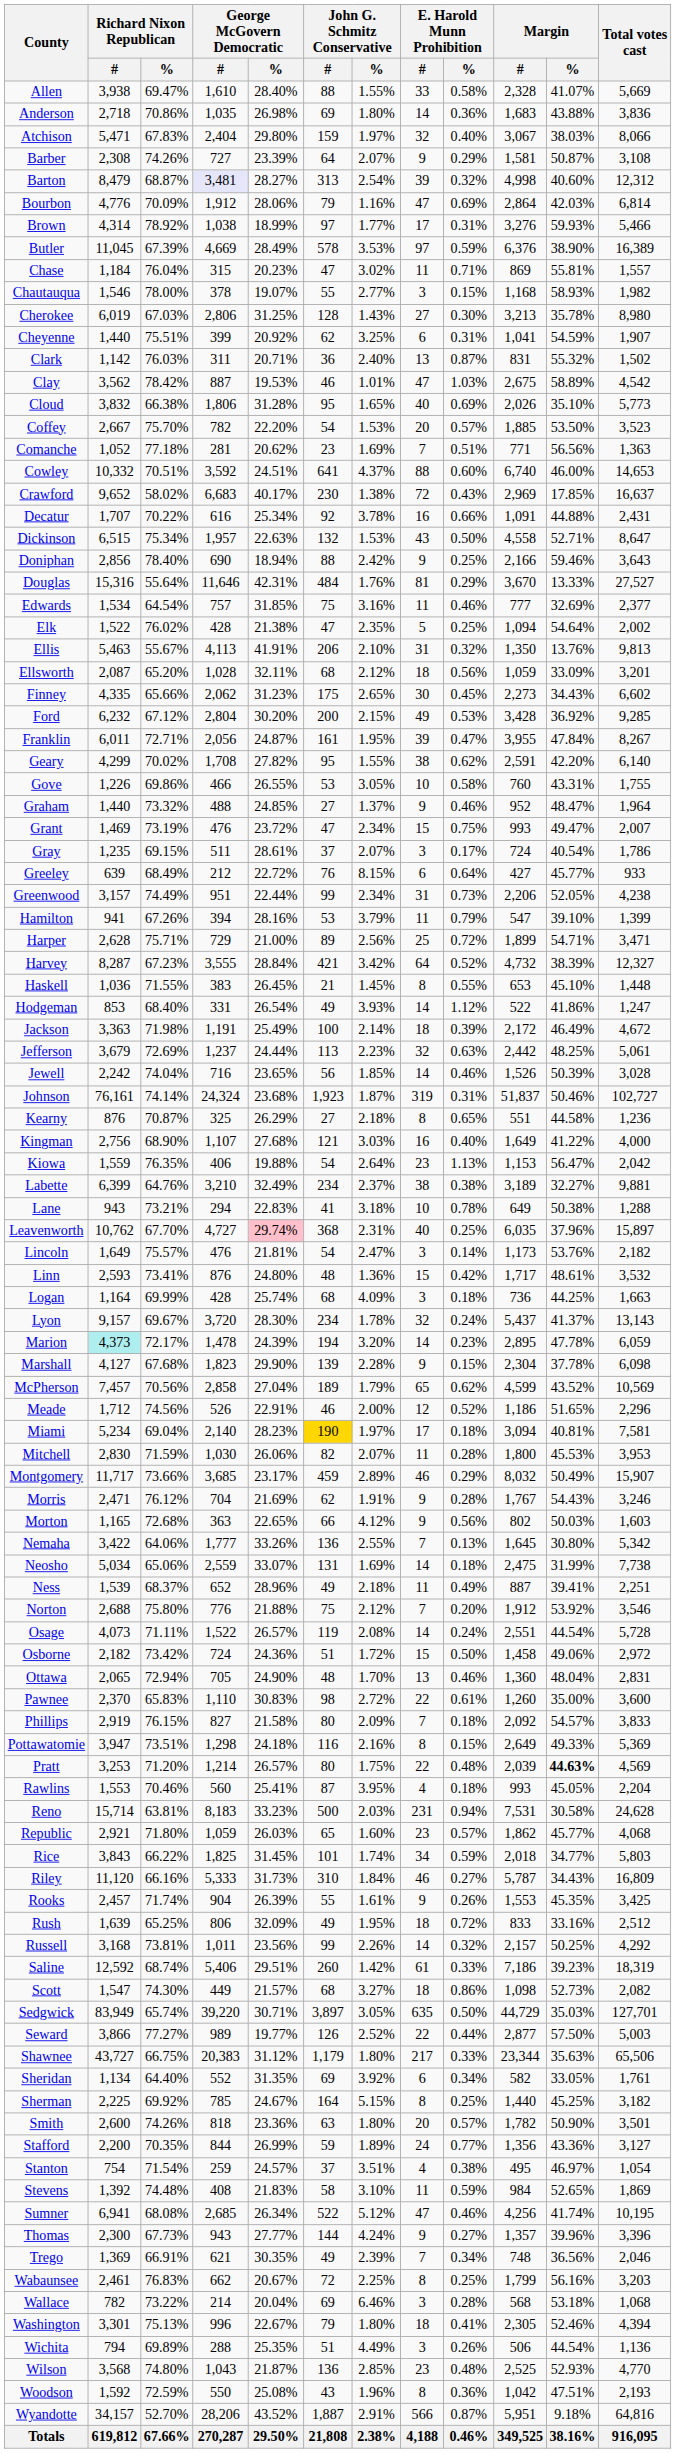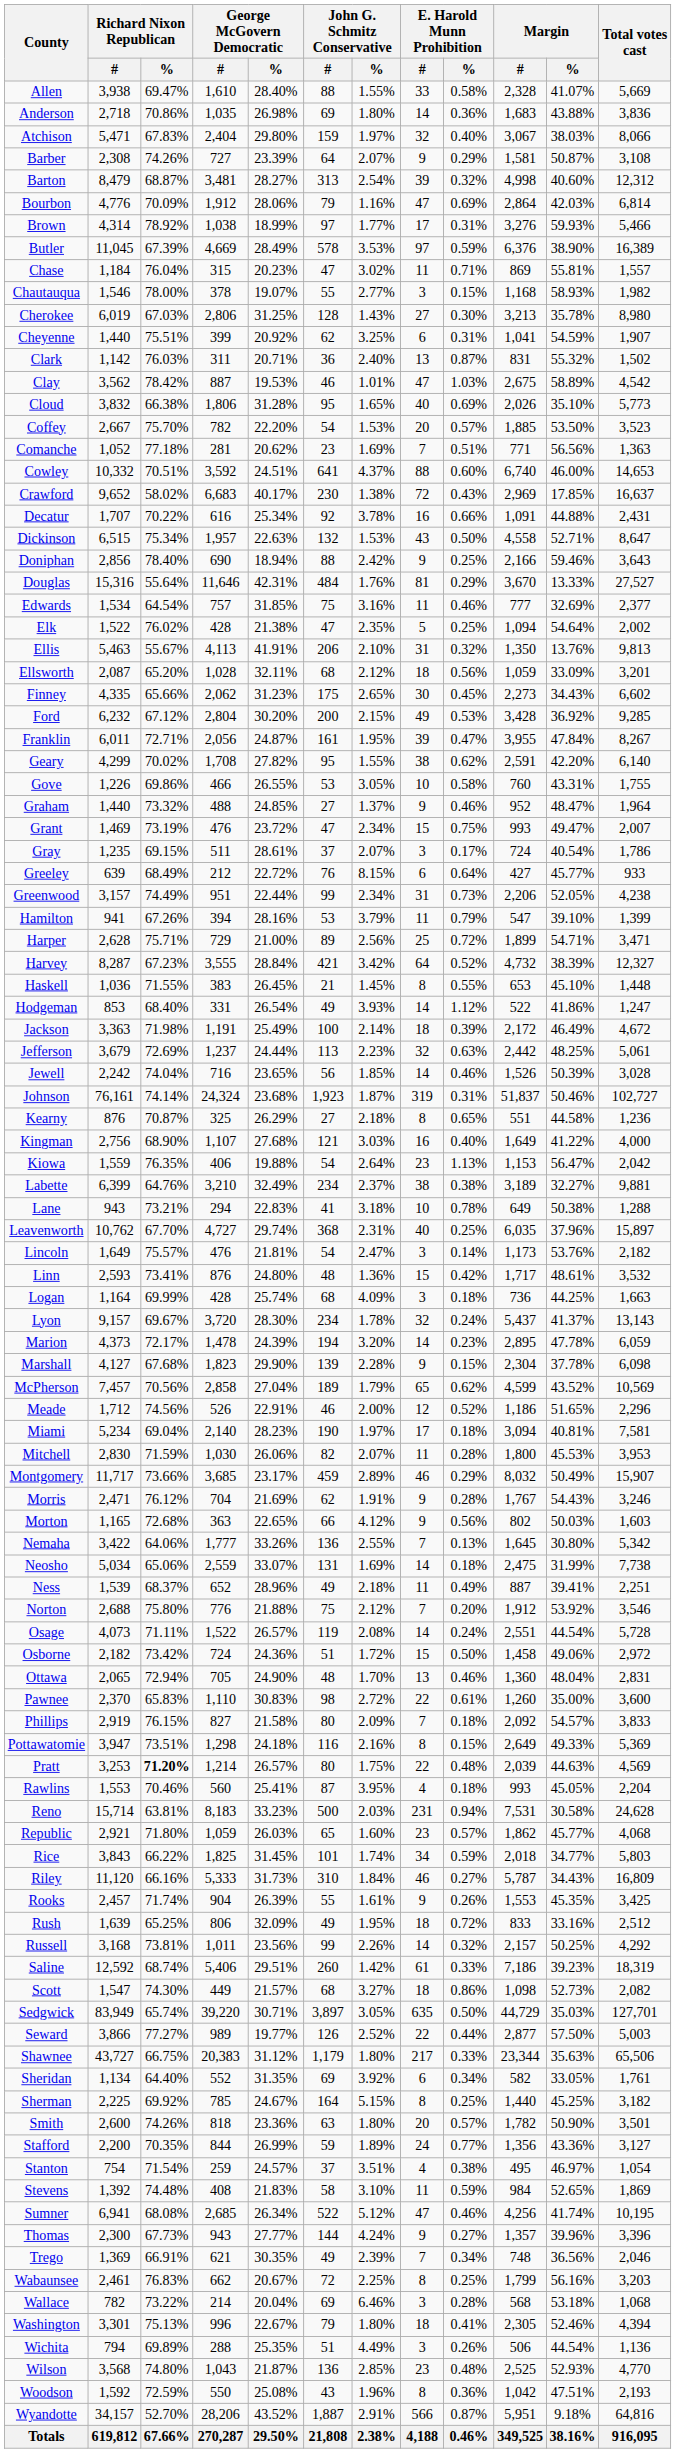Barton | George McGovern Democratic / #: lavender background -> no background
Leavenworth | George McGovern Democratic / %: pink background -> no background
Marion | Richard Nixon Republican / #: paleturquoise background -> no background
Miami | John G. Schmitz Conservative / #: gold background -> no background
Pratt | Richard Nixon Republican / %: normal -> bold
Pratt | Margin / %: bold -> normal
